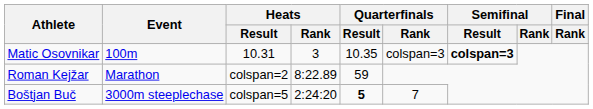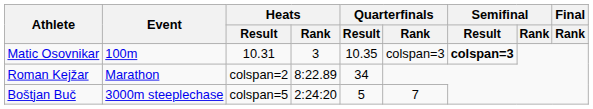Roman Kejžar | Quarterfinals / Result: 59 -> 34
Boštjan Buč | Quarterfinals / Result: bold -> normal
